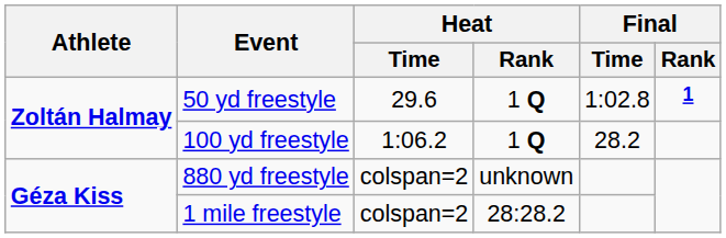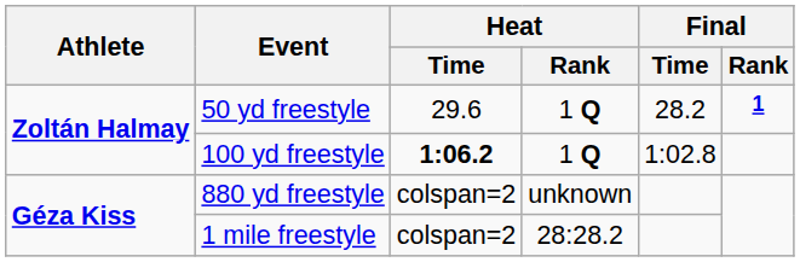50 yd freestyle | Final / Time: 1:02.8 -> 28.2
100 yd freestyle | Heat / Time: normal -> bold
100 yd freestyle | Final / Time: 28.2 -> 1:02.8
